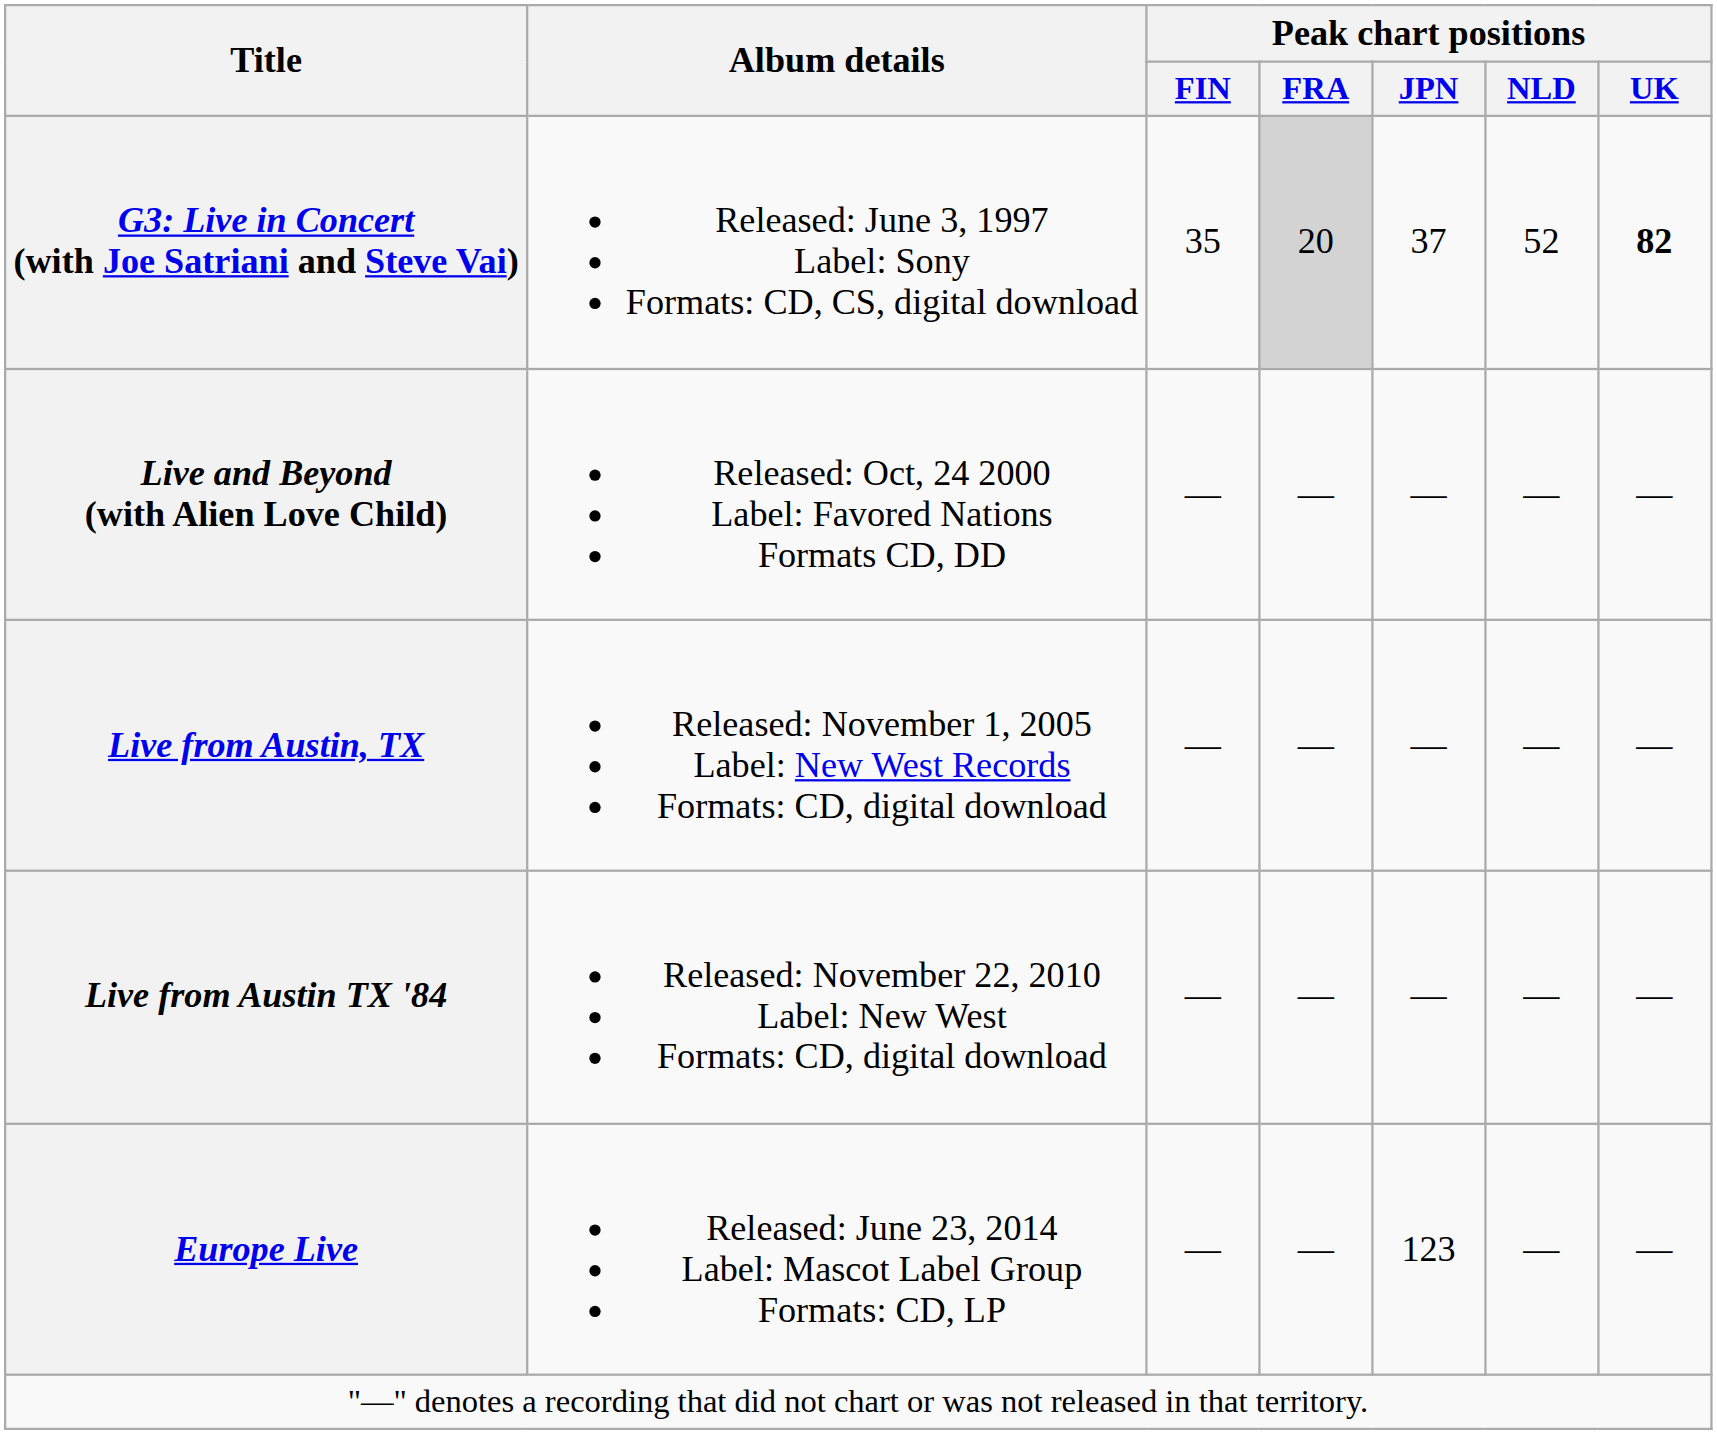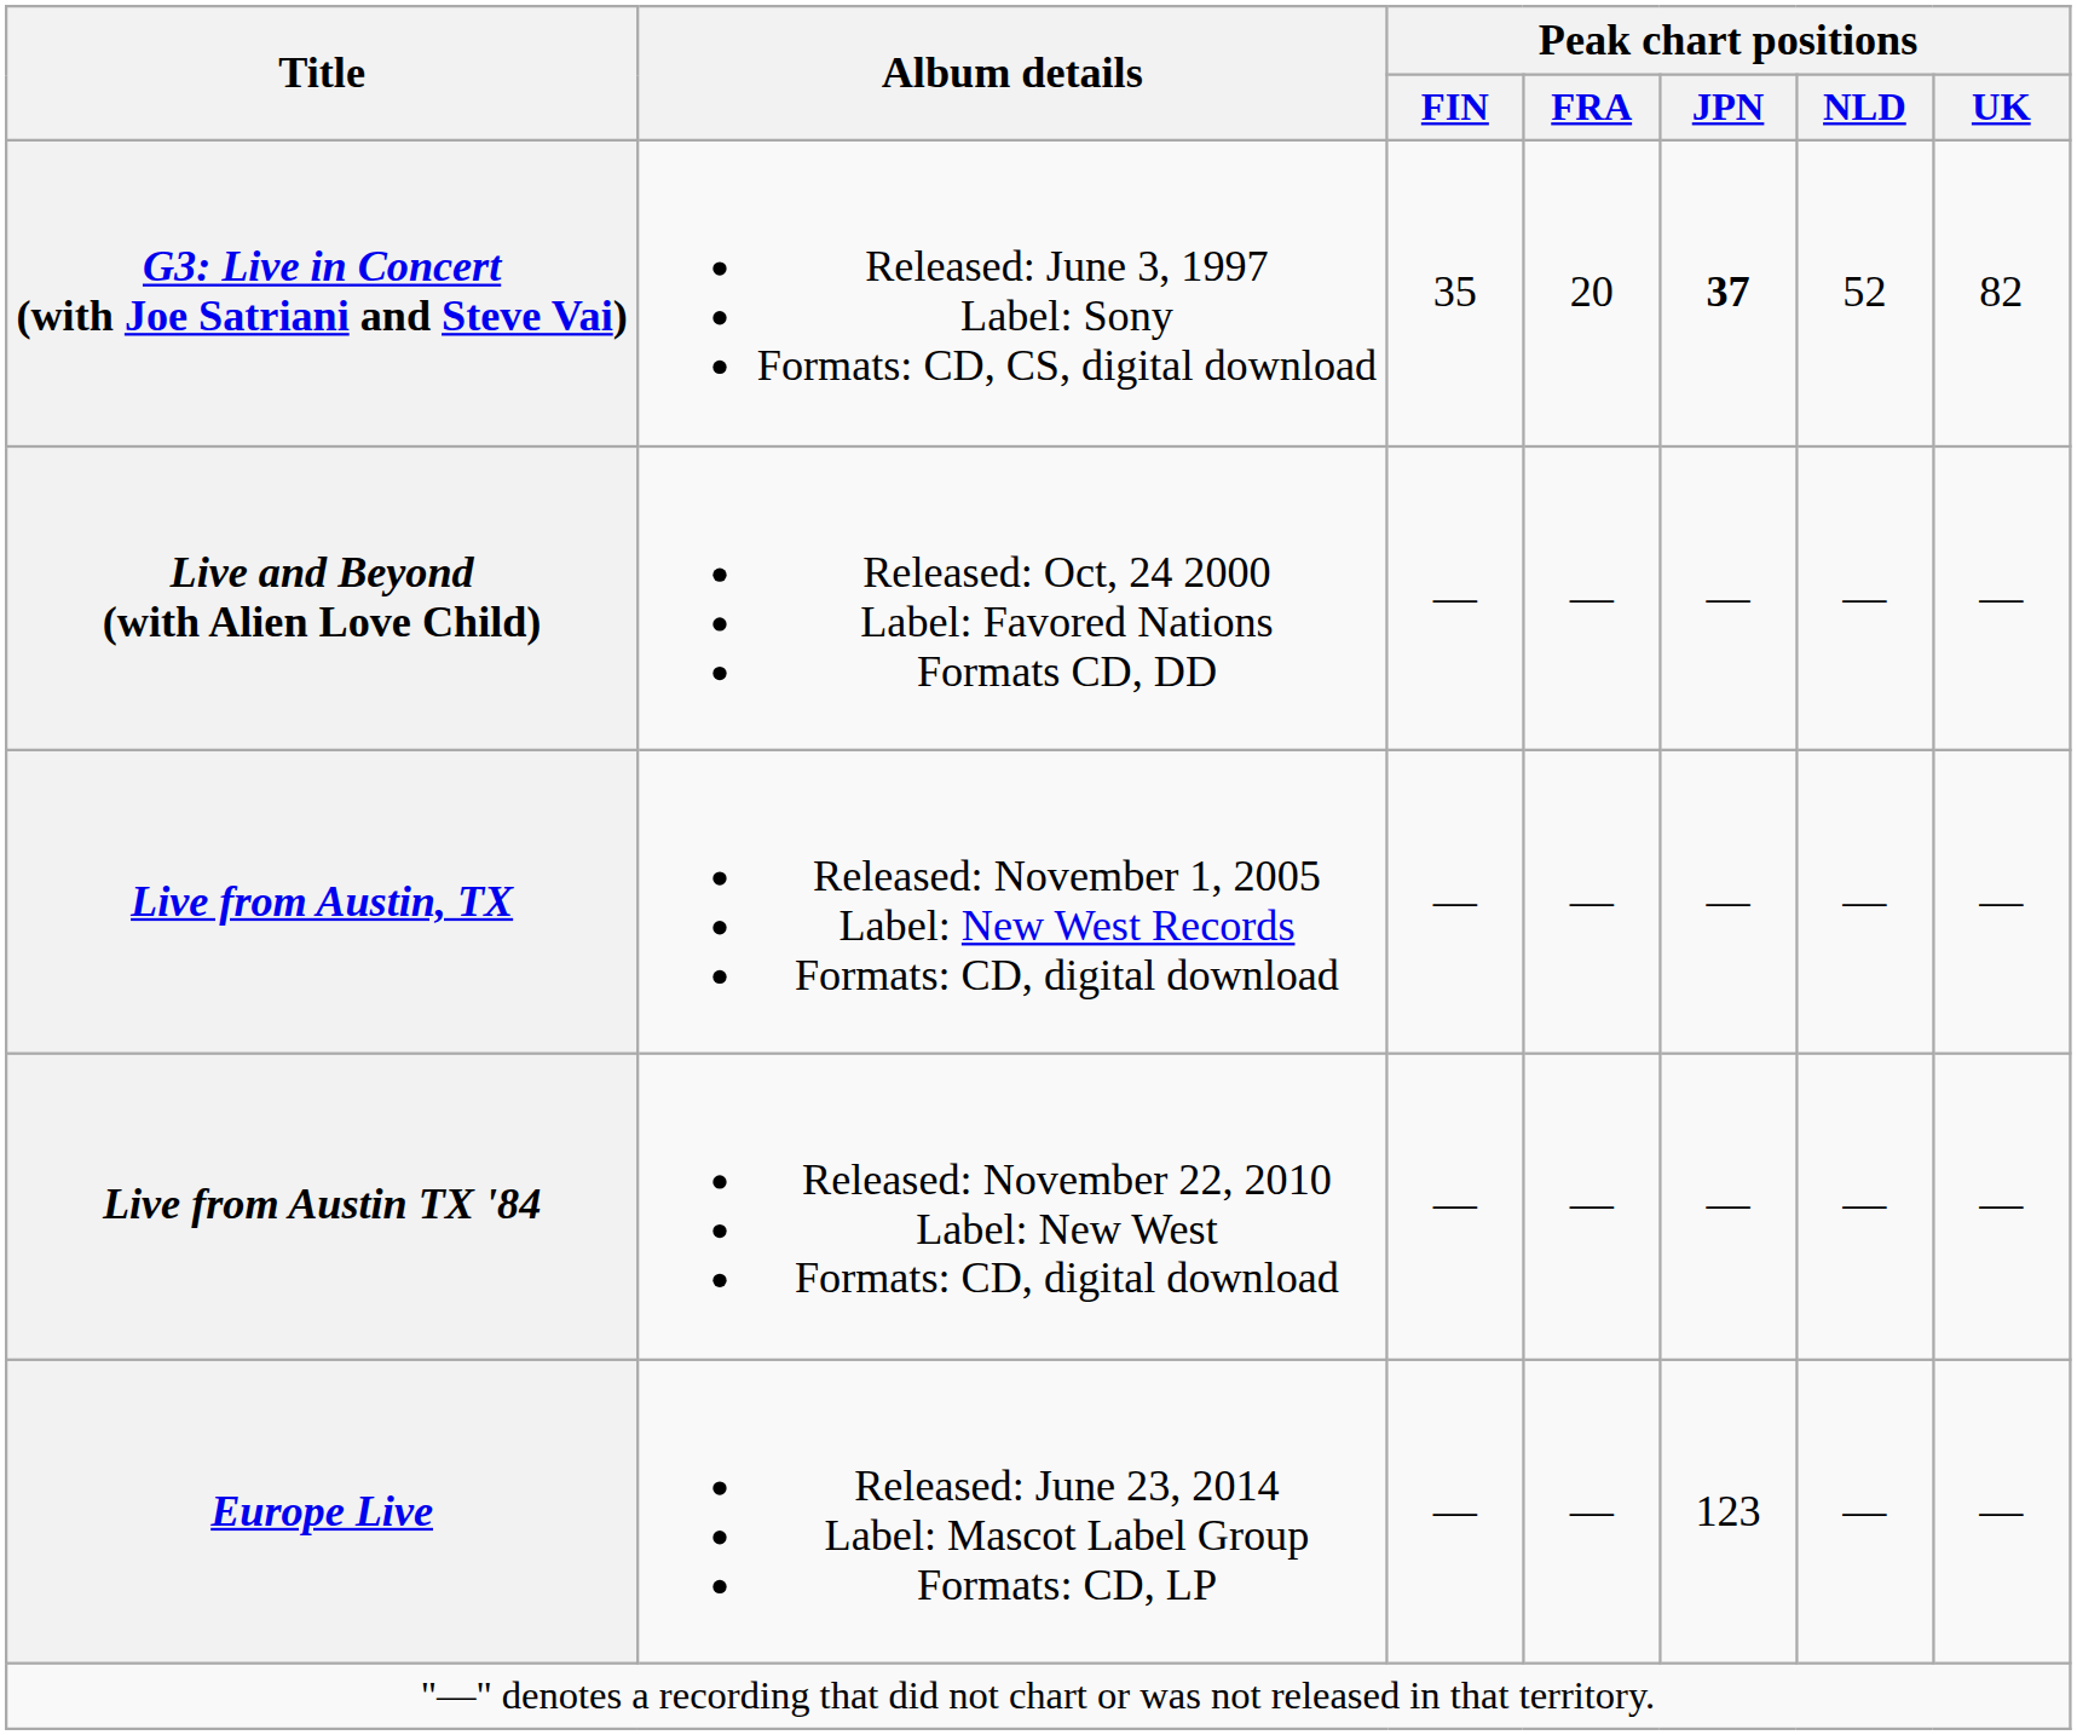G3: Live in Concert (with Joe Satriani and Steve Vai) | Peak chart positions / FRA: lightgrey background -> no background
G3: Live in Concert (with Joe Satriani and Steve Vai) | Peak chart positions / JPN: normal -> bold
G3: Live in Concert (with Joe Satriani and Steve Vai) | Peak chart positions / UK: bold -> normal
